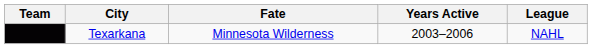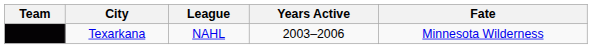columns swapped: League <-> Fate
